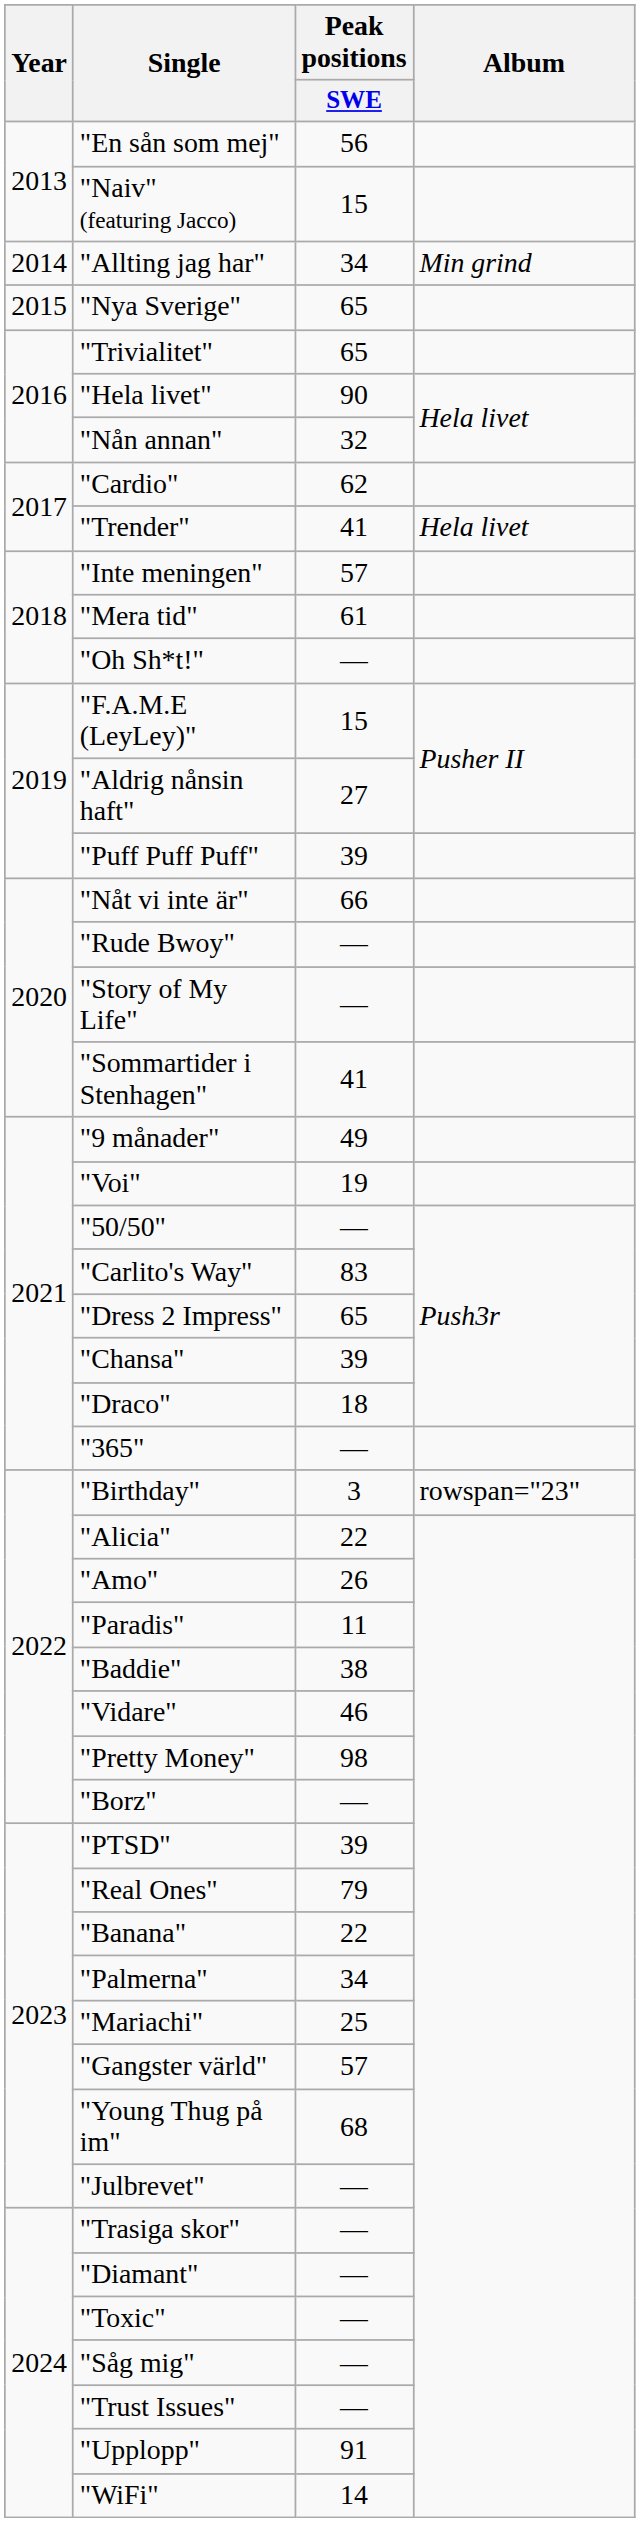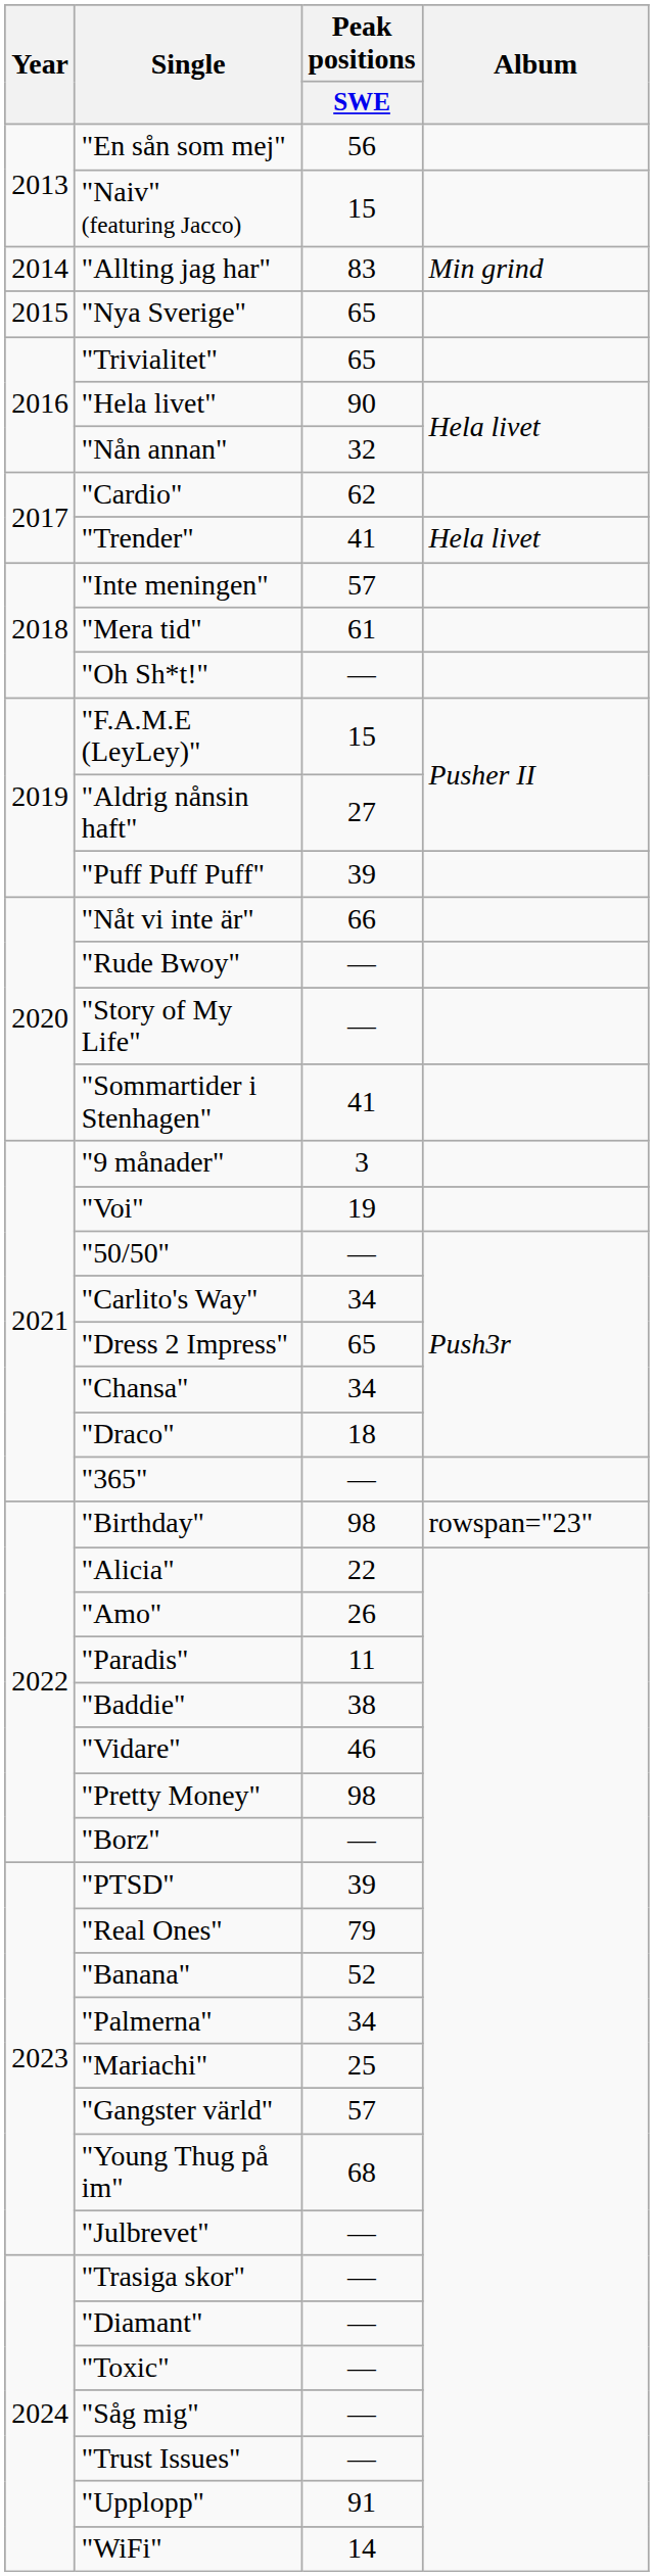"Allting jag har" | Peak positions / SWE: 34 -> 83
"9 månader" | Peak positions / SWE: 49 -> 3
"Carlito's Way" | Peak positions / SWE: 83 -> 34
"Chansa" | Peak positions / SWE: 39 -> 34
"Birthday" | Peak positions / SWE: 3 -> 98
"Banana" | Peak positions / SWE: 22 -> 52
